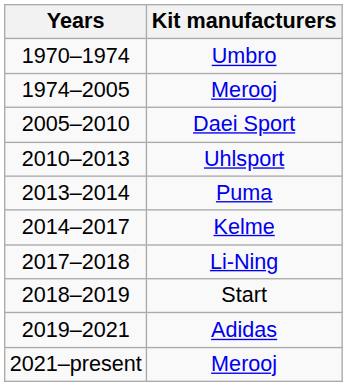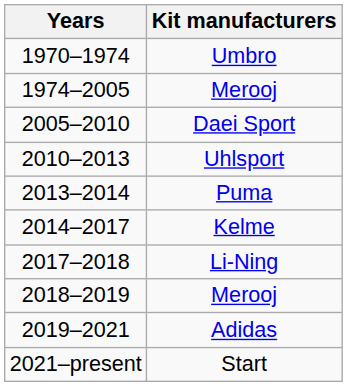row 9 | Kit manufacturers: Start -> Merooj
row 11 | Kit manufacturers: Merooj -> Start
